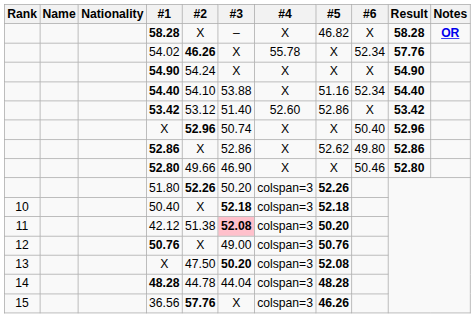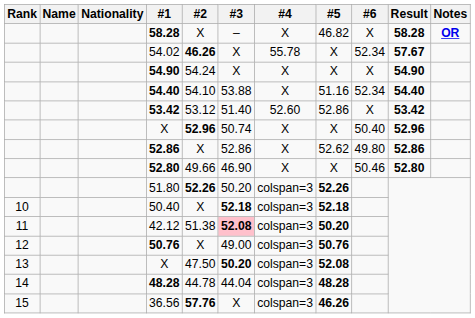54.02 | Result: 57.76 -> 57.67
